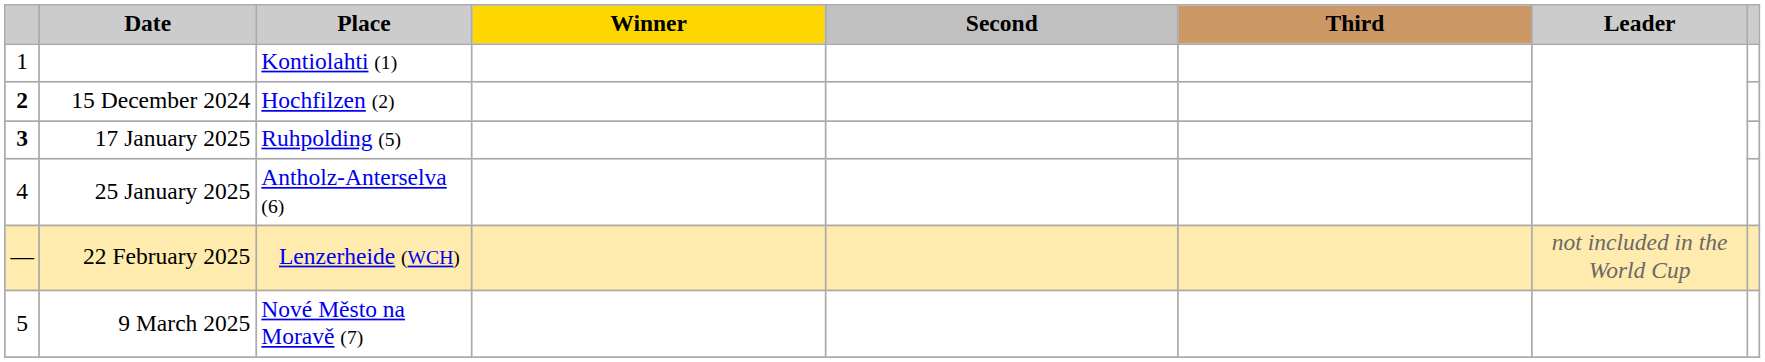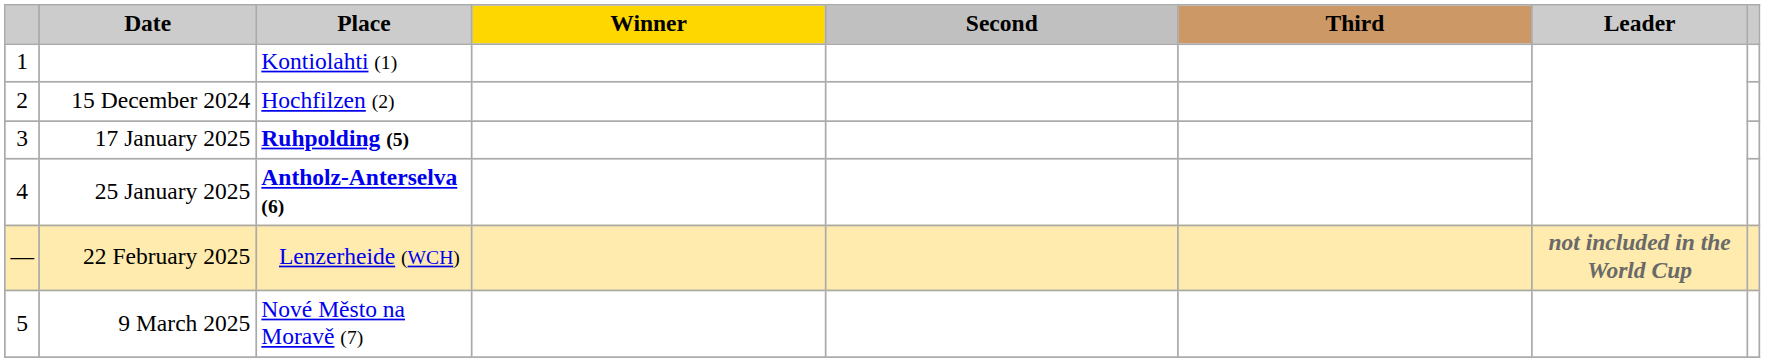15 December 2024 | column 1: bold -> normal
17 January 2025 | column 1: bold -> normal
17 January 2025 | Place: normal -> bold
25 January 2025 | Place: normal -> bold
22 February 2025 | Leader: normal -> bold
